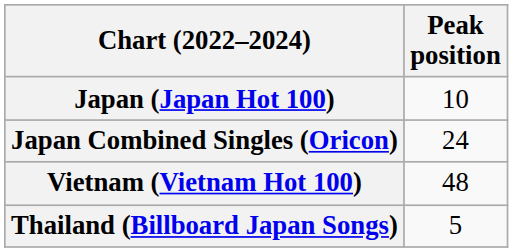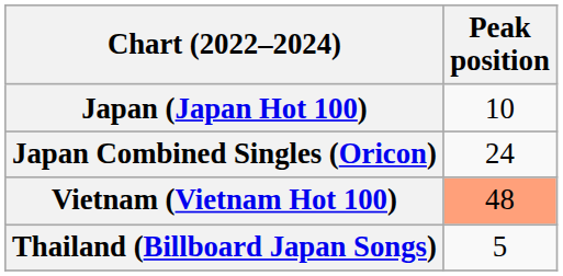Vietnam (Vietnam Hot 100) | Peak position: no background -> lightsalmon background
